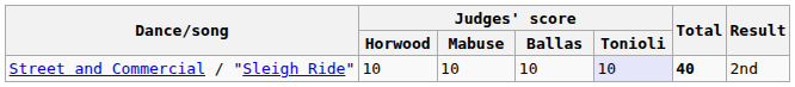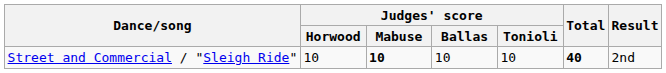Street and Commercial / "Sleigh Ride" | Judges' score / Mabuse: normal -> bold
Street and Commercial / "Sleigh Ride" | Judges' score / Tonioli: lavender background -> no background
